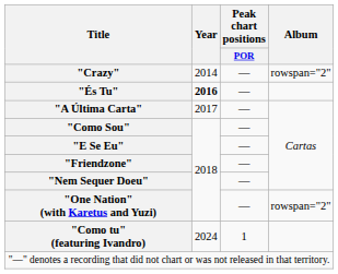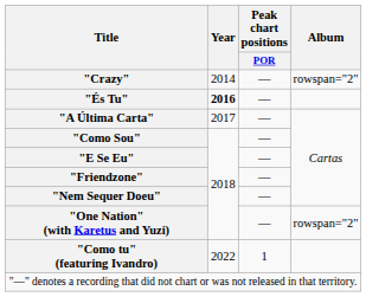"Como tu" (featuring Ivandro) | Year: 2024 -> 2022
